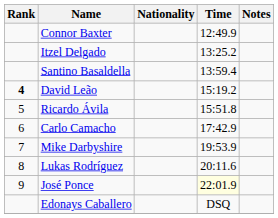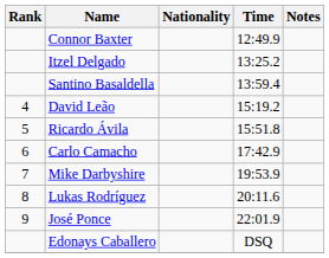David Leão | Rank: bold -> normal
José Ponce | Time: lightyellow background -> no background
